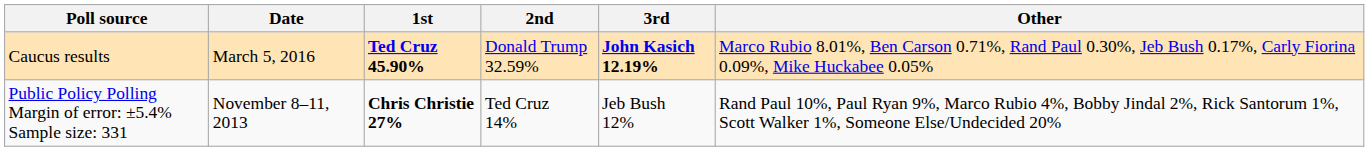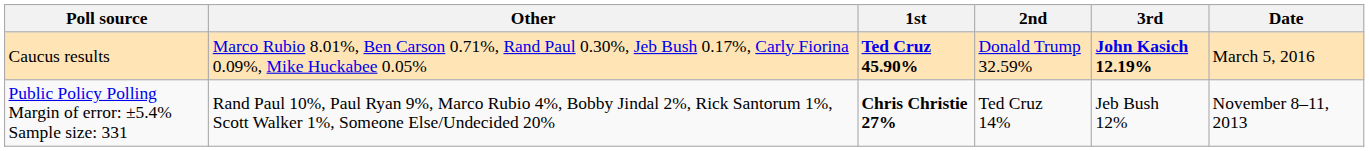columns swapped: Date <-> Other
